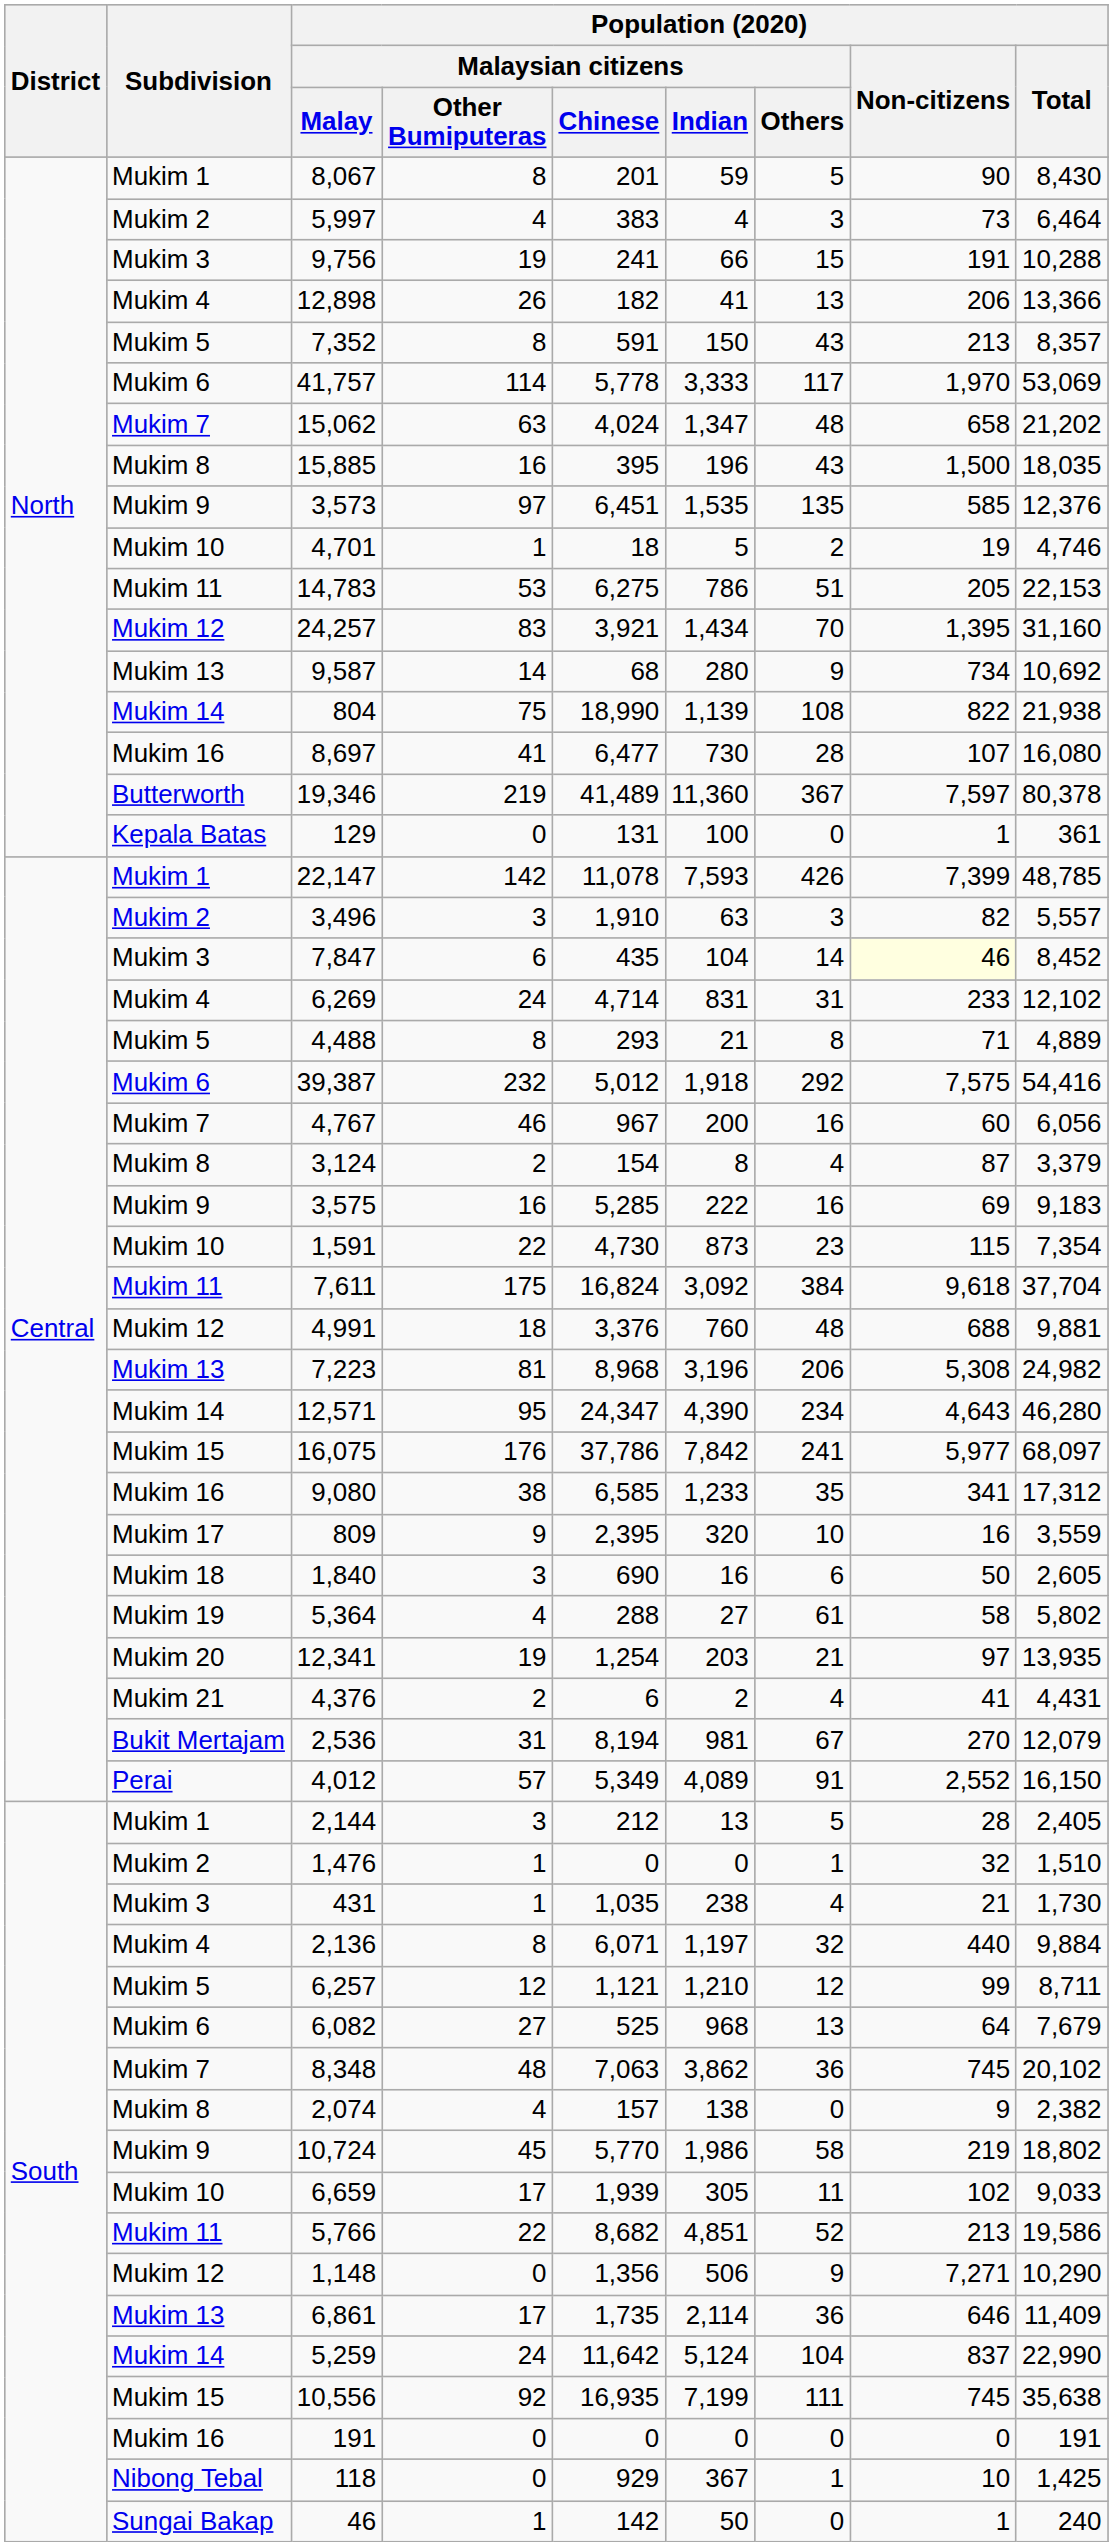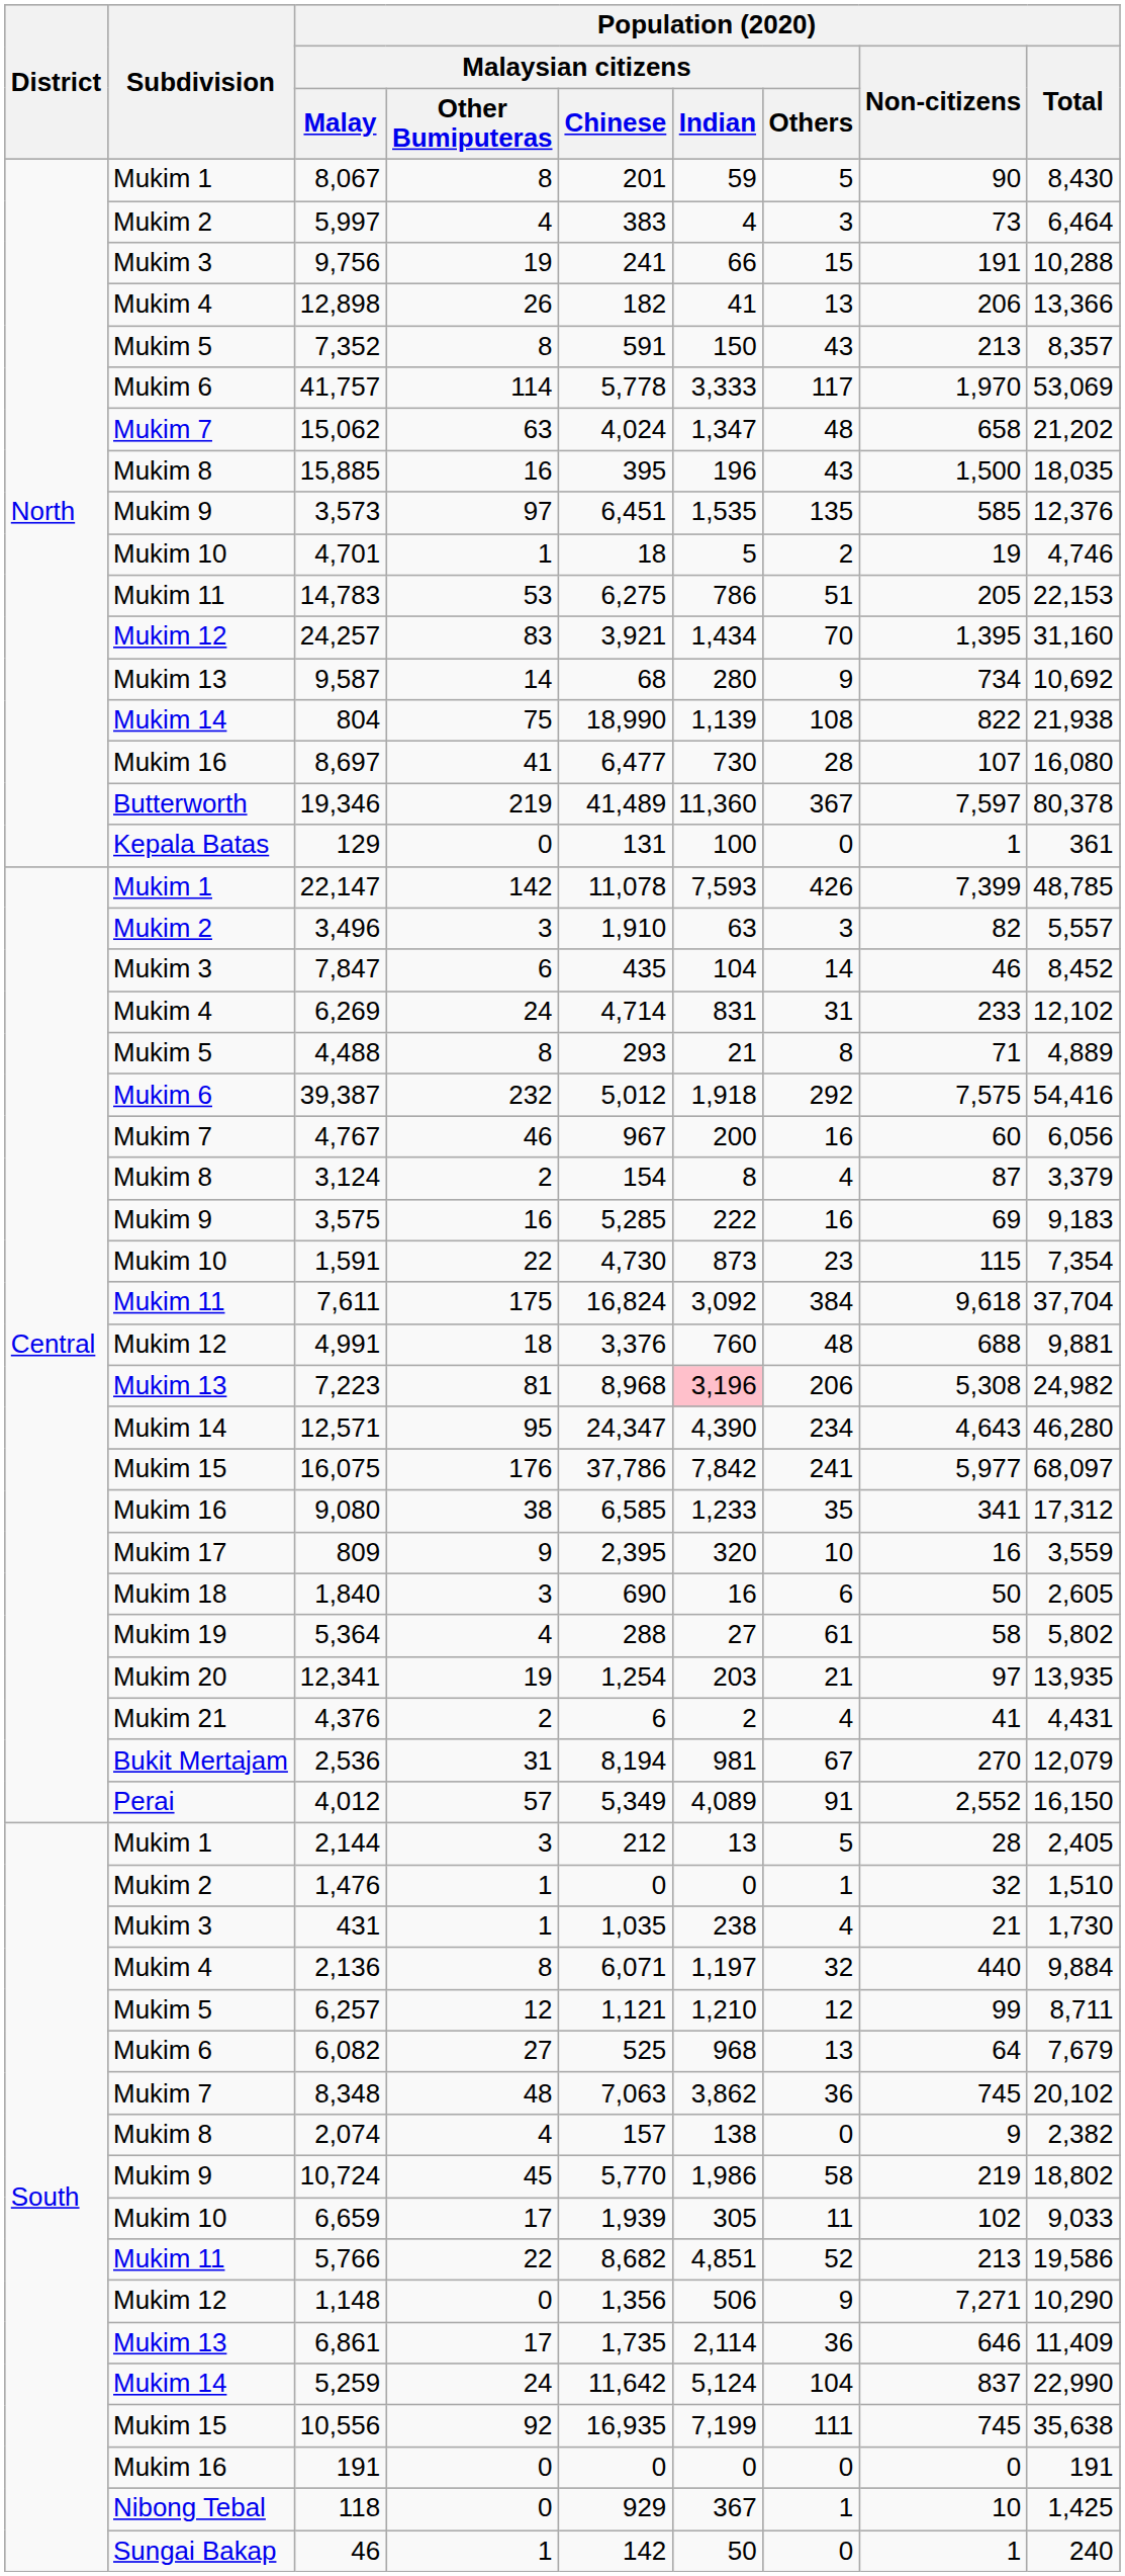7,847 | Population (2020) / Non-citizens: lightyellow background -> no background
7,223 | Population (2020) / Malaysian citizens / Indian: no background -> pink background
